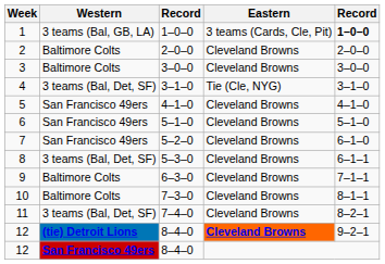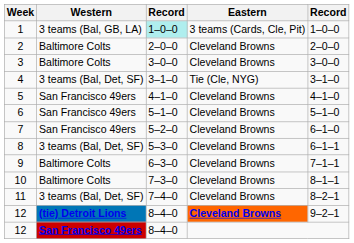1 | column 3: no background -> paleturquoise background
1 | column 5: bold -> normal
